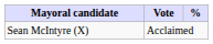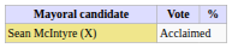Sean McIntyre (X) | Mayoral candidate: no background -> khaki background
